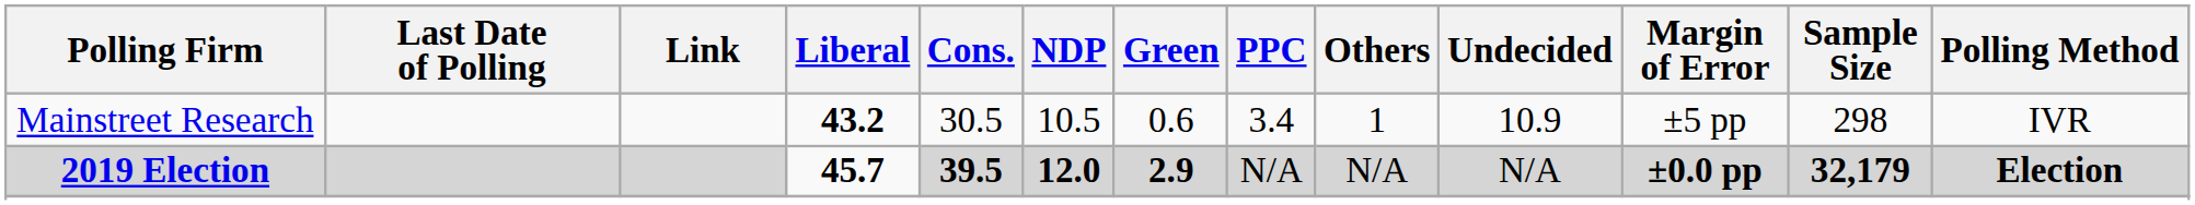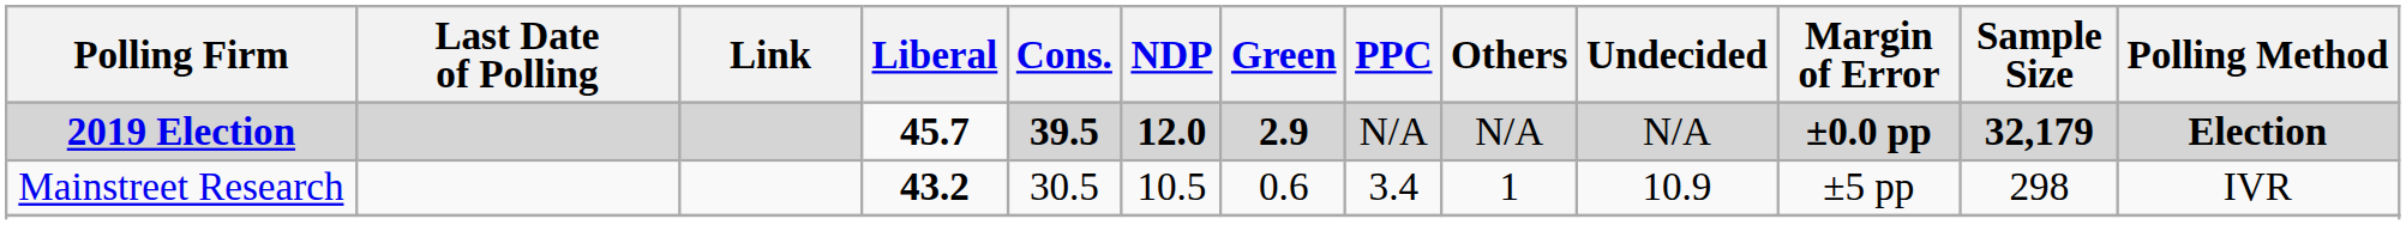rows swapped: Mainstreet Research <-> 2019 Election
